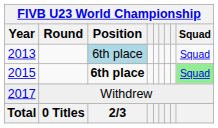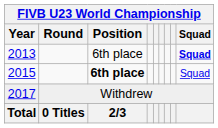2013 | FIVB U23 World Championship / Position: lightblue background -> no background
2013 | FIVB U23 World Championship / Squad: normal -> bold
2015 | FIVB U23 World Championship / Squad: lightgreen background -> no background
